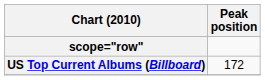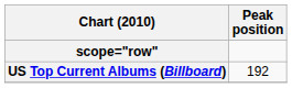US Top Current Albums (Billboard) | Peak position: 172 -> 192
